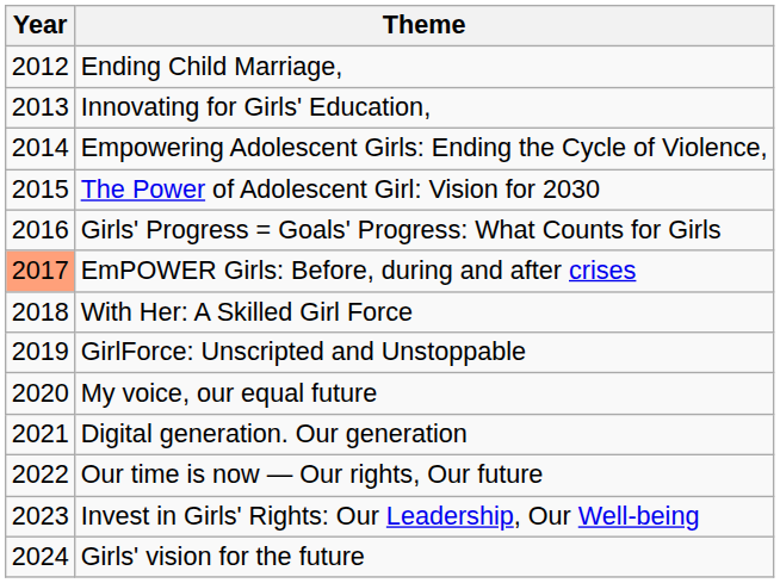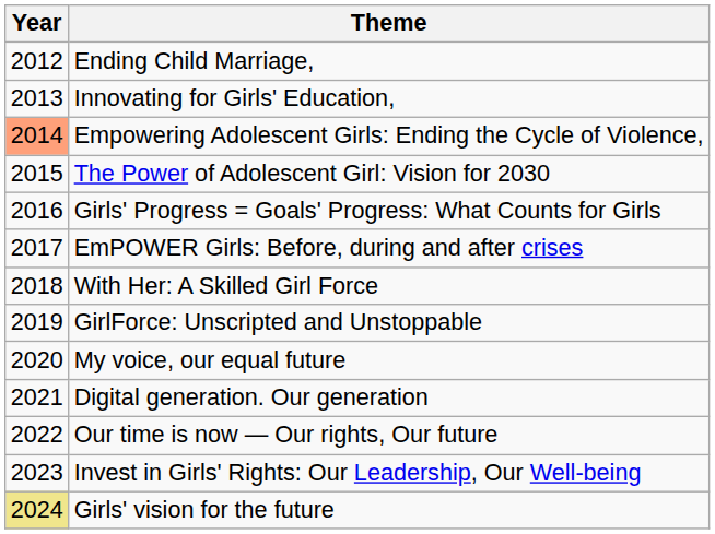Empowering Adolescent Girls: Ending the Cycle of Violence, | Year: no background -> lightsalmon background
EmPOWER Girls: Before, during and after crises | Year: lightsalmon background -> no background
Girls' vision for the future | Year: no background -> khaki background
